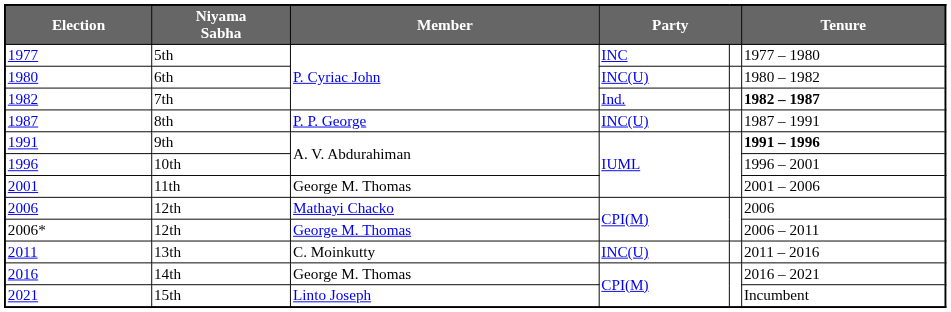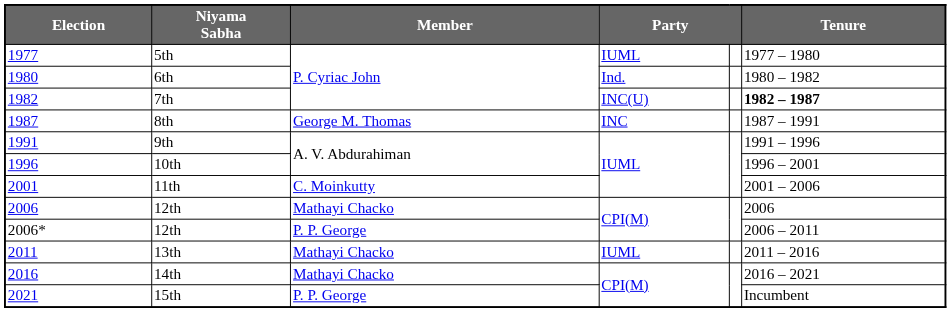5th | column 4: INC -> IUML
6th | column 4: INC(U) -> Ind.
7th | column 4: Ind. -> INC(U)
8th | Member: P. P. George -> George M. Thomas
8th | column 4: INC(U) -> INC
9th | Tenure: bold -> normal
11th | Member: George M. Thomas -> C. Moinkutty
2006* / 12th | Member: George M. Thomas -> P. P. George
13th | Member: C. Moinkutty -> Mathayi Chacko
13th | column 4: INC(U) -> IUML
14th | Member: George M. Thomas -> Mathayi Chacko
15th | Member: Linto Joseph -> P. P. George
